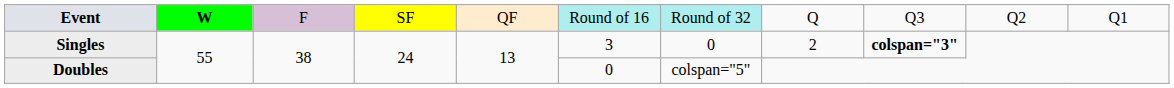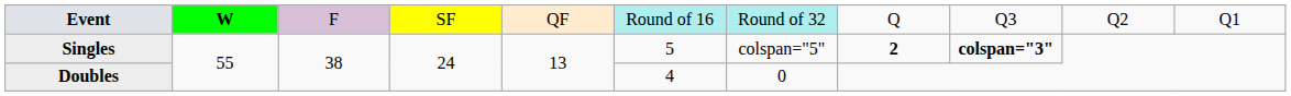Singles | column 6: 3 -> 5
Singles | column 7: 0 -> colspan="5"
Singles | column 8: normal -> bold
Doubles | column 6: 0 -> 4
Doubles | column 7: colspan="5" -> 0
